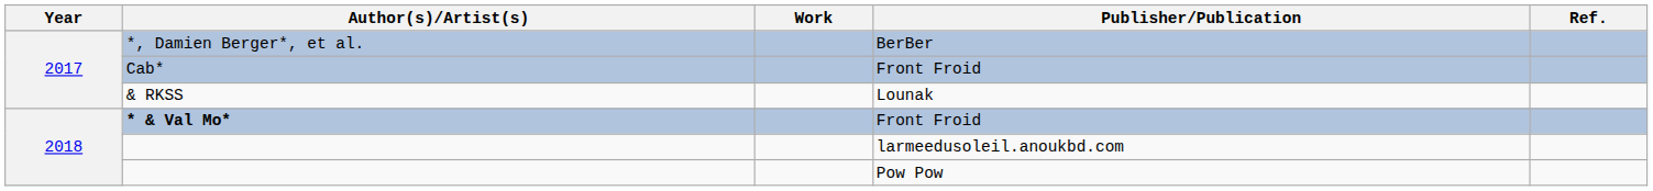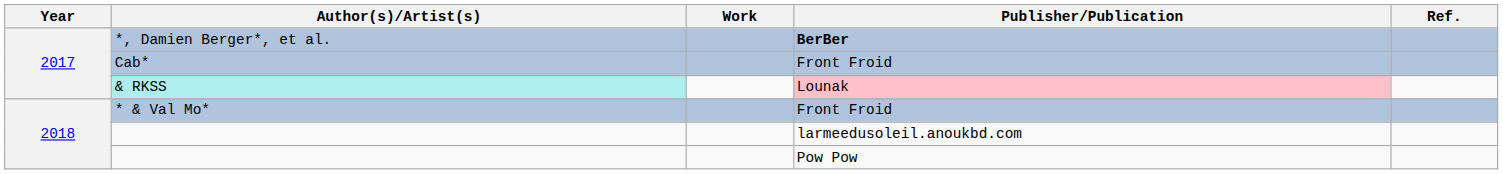*, Damien Berger*, et al. | Publisher/Publication: normal -> bold
& RKSS | Author(s)/Artist(s): no background -> paleturquoise background
& RKSS | Publisher/Publication: no background -> pink background
* & Val Mo* | Author(s)/Artist(s): bold -> normal
